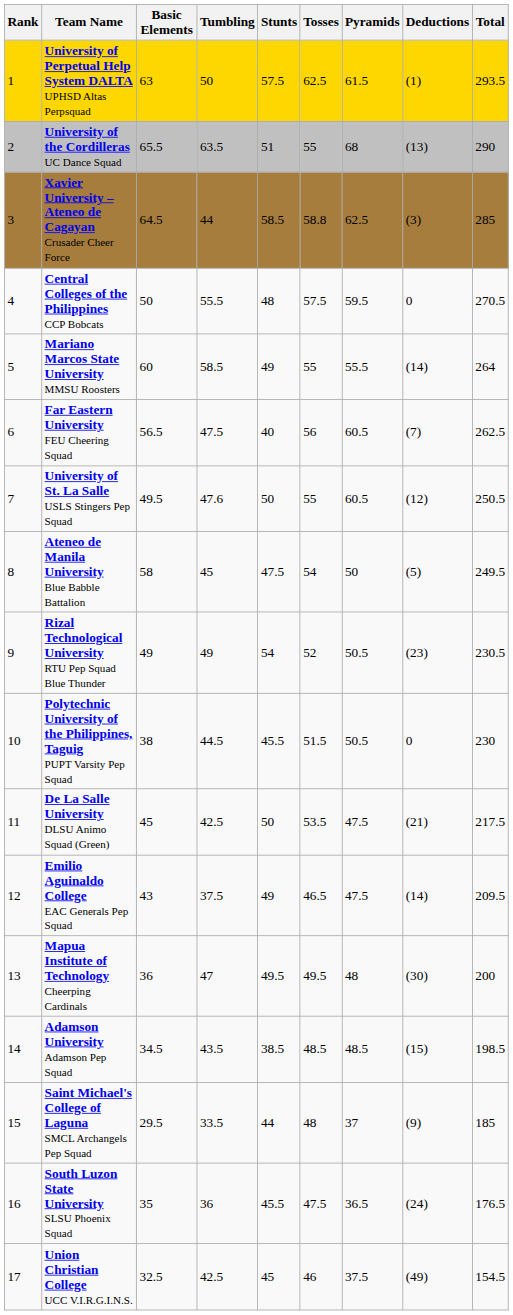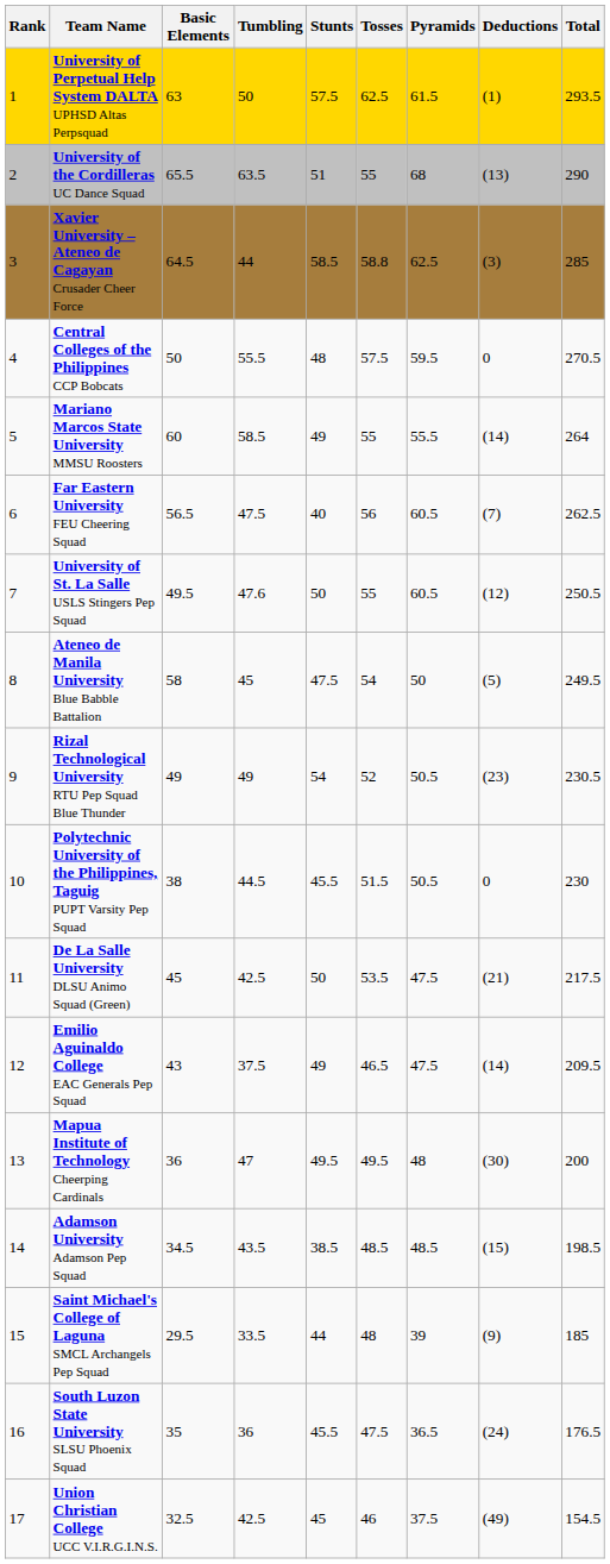Saint Michael's College of Laguna SMCL Archangels Pep Squad | Pyramids: 37 -> 39
